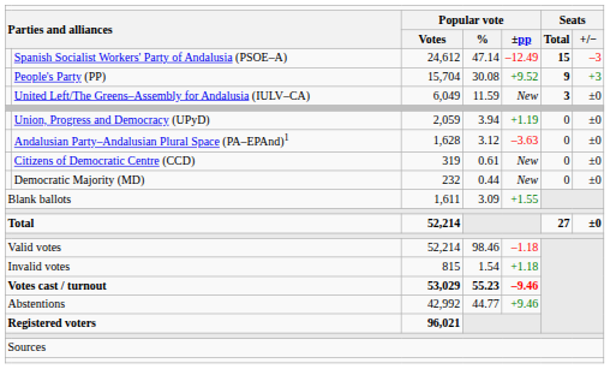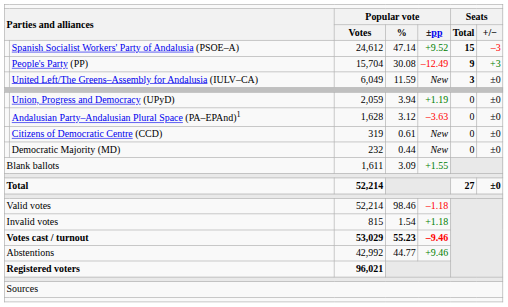Spanish Socialist Workers' Party of Andalusia (PSOE–A) | column 5: –12.49 -> +9.52
People's Party (PP) | column 5: +9.52 -> –12.49
